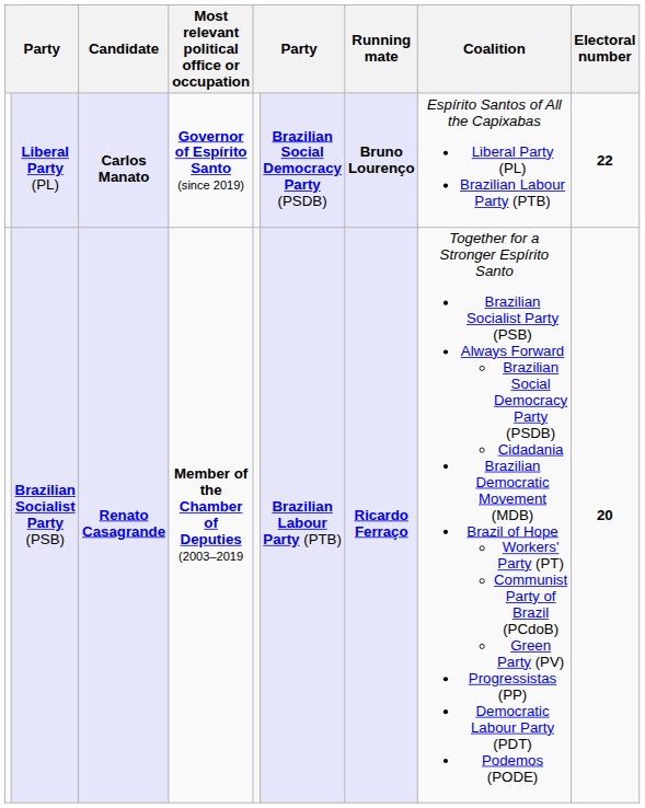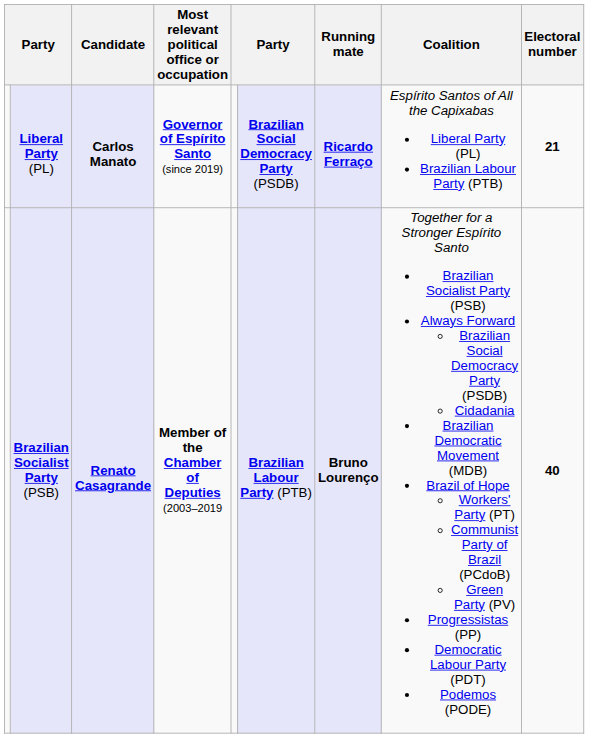Liberal Party (PL) | Running mate: Bruno Lourenço -> Ricardo Ferraço
Liberal Party (PL) | Electoral number: 22 -> 21
Brazilian Socialist Party (PSB) | Running mate: Ricardo Ferraço -> Bruno Lourenço
Brazilian Socialist Party (PSB) | Electoral number: 20 -> 40
